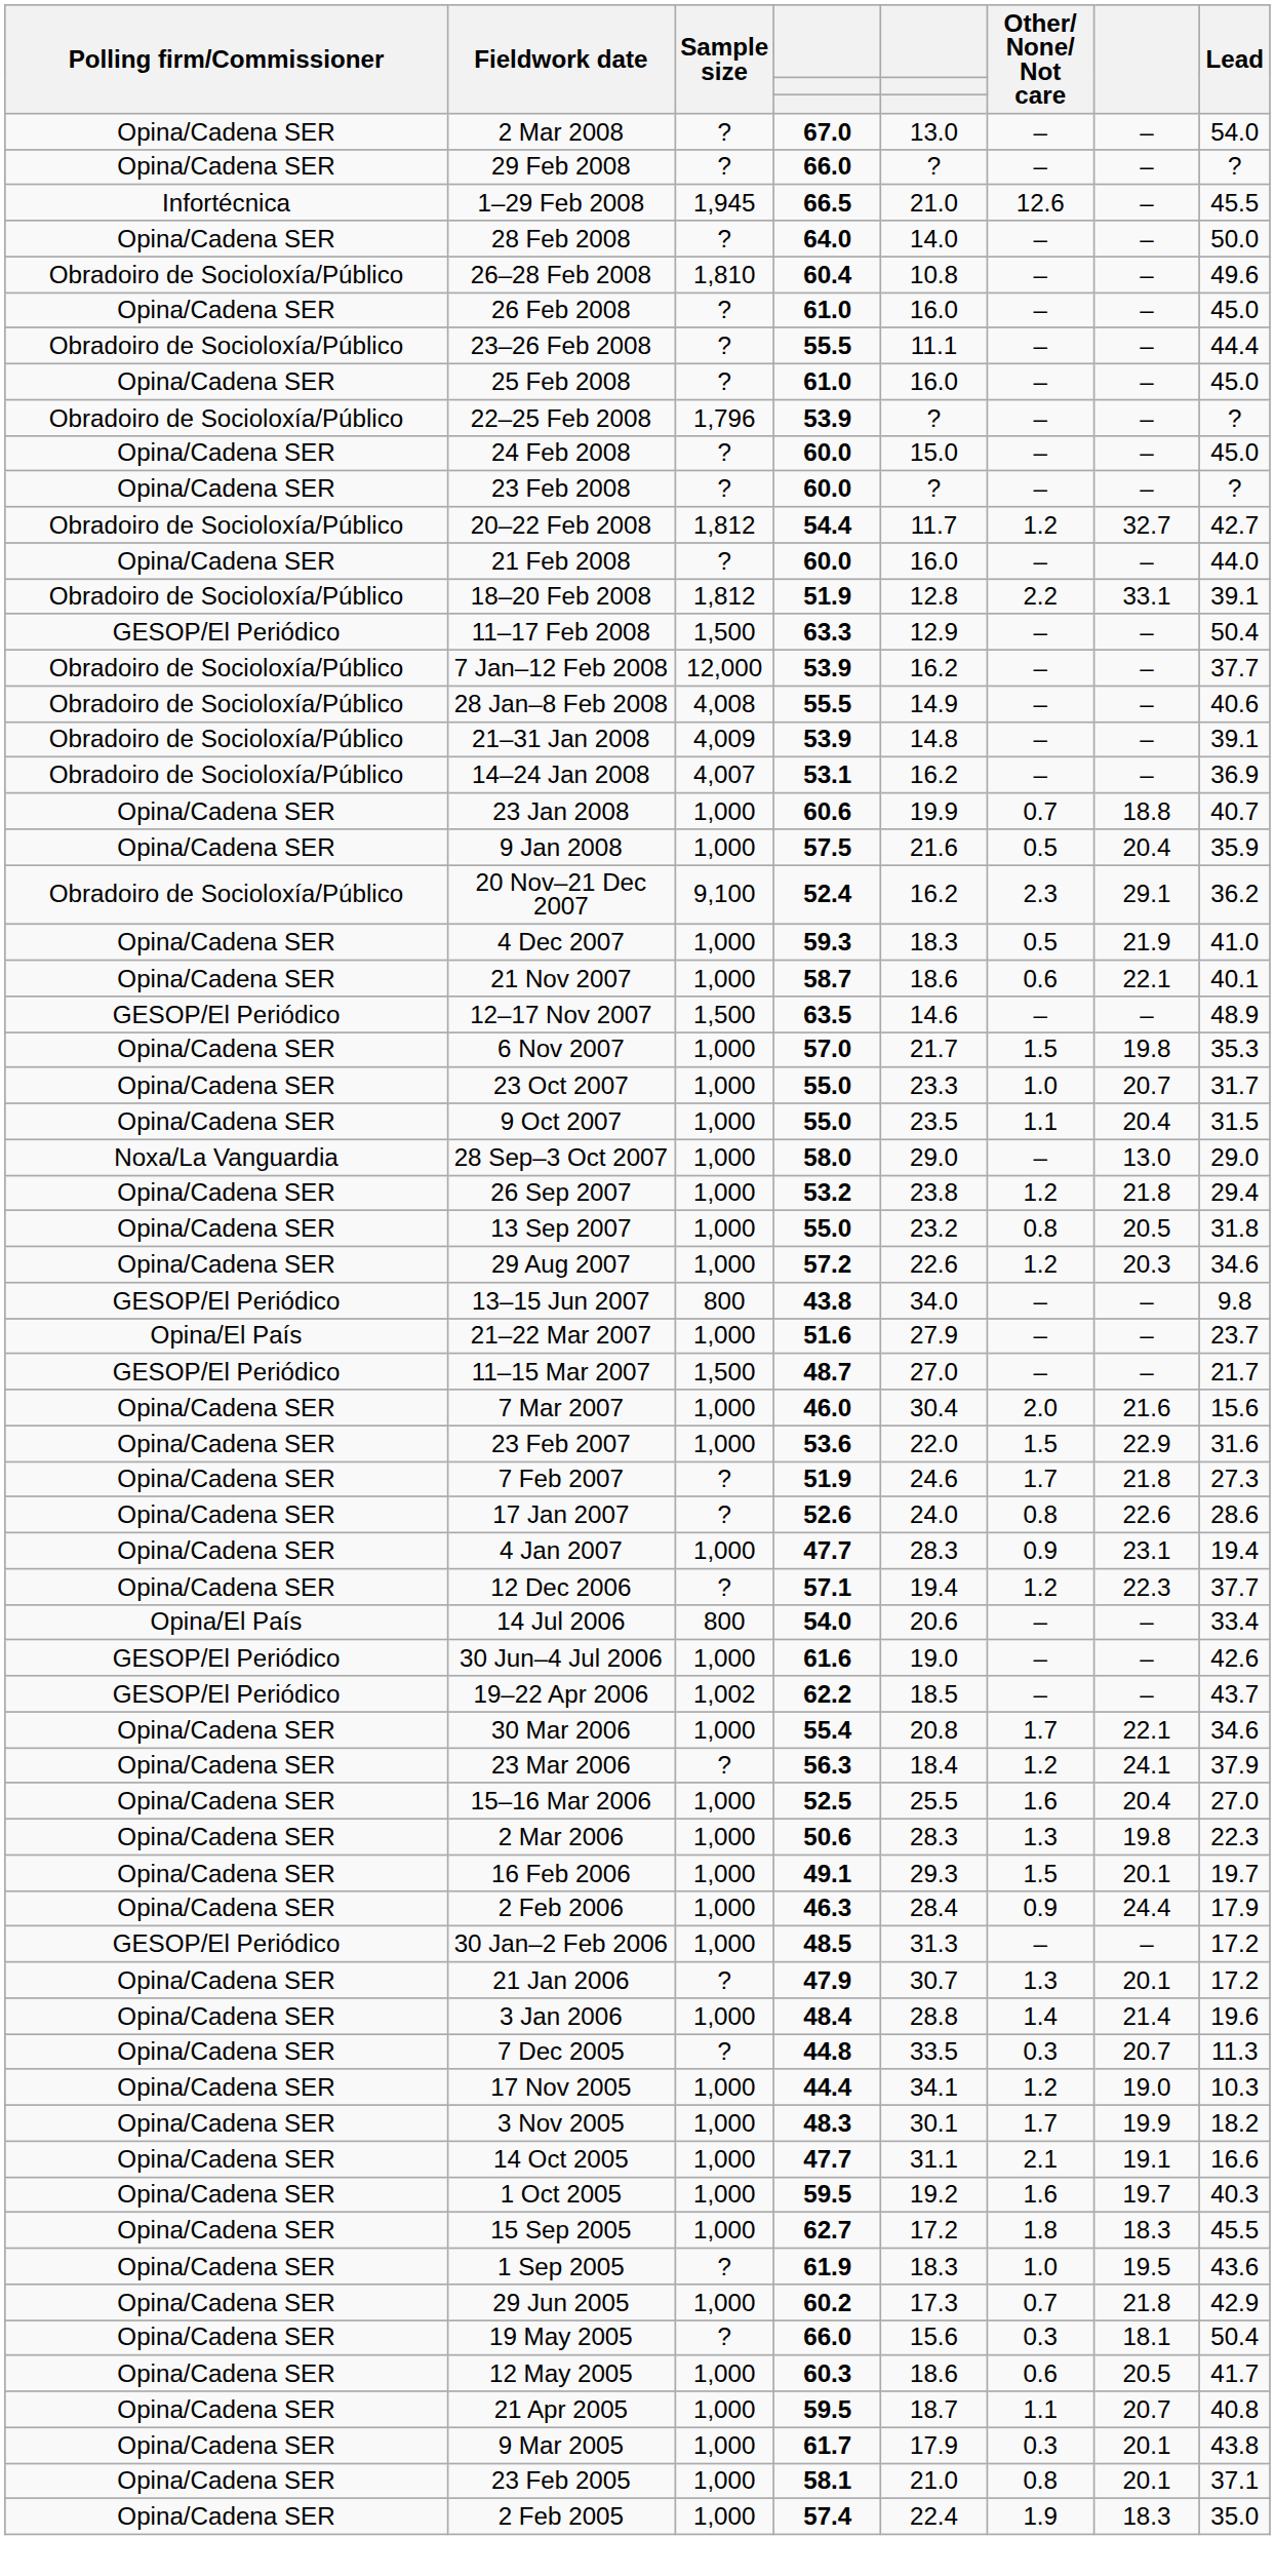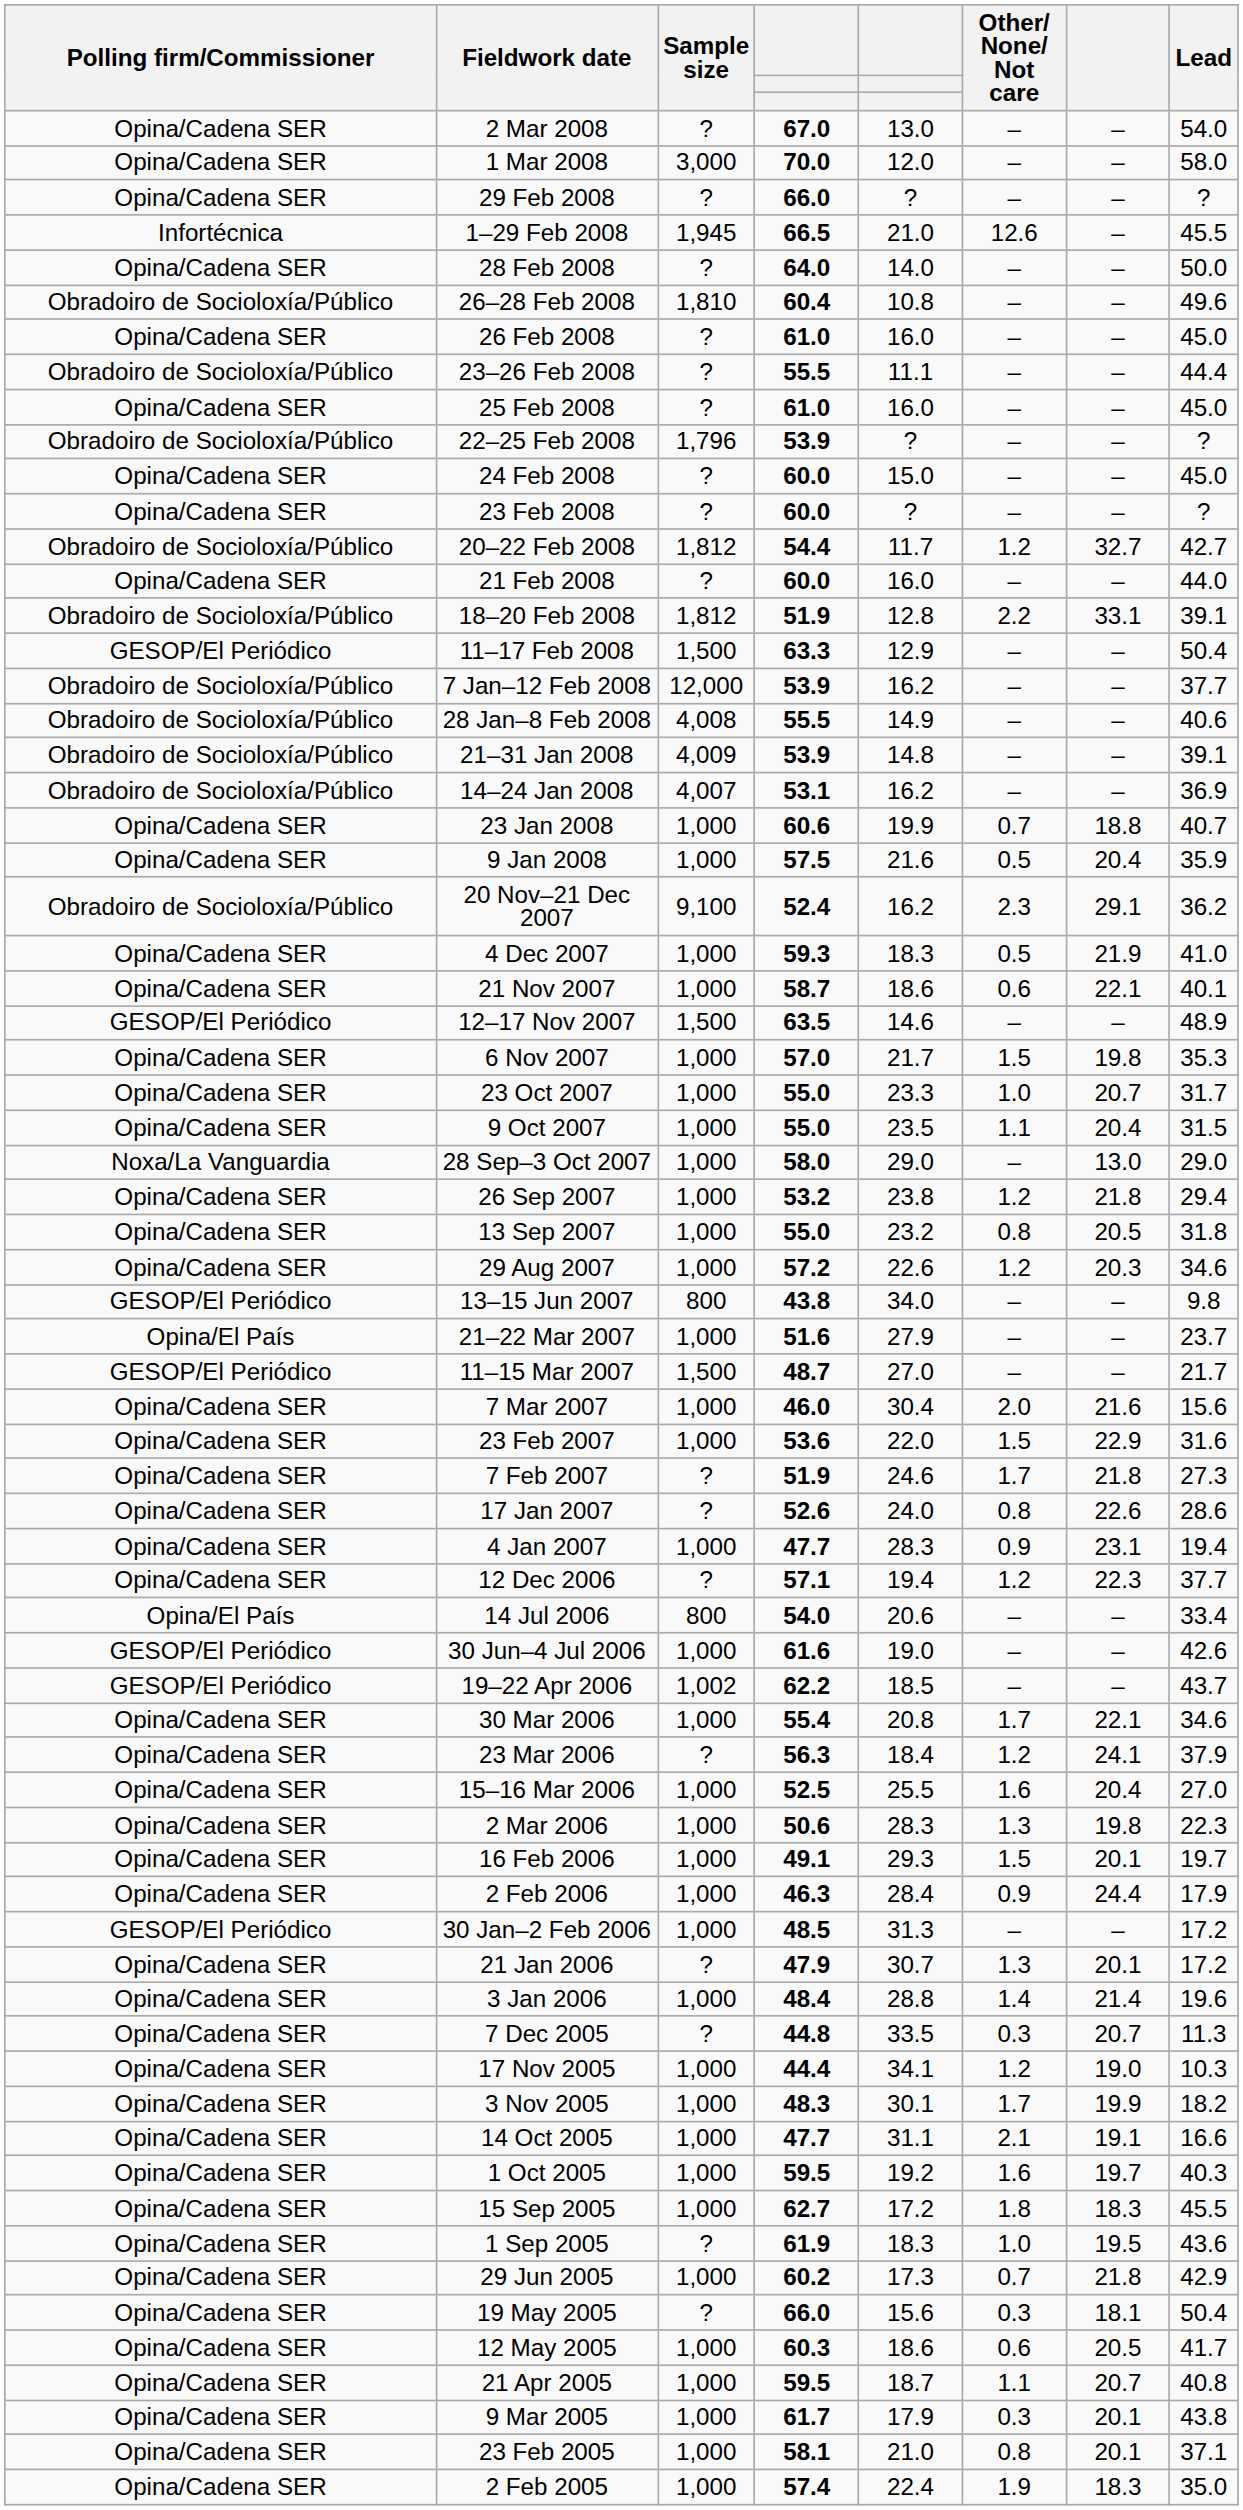+ row: Opina/Cadena SER | 1 Mar 2008 | 3,000 | 70.0 | 12.0 | – | – | 58.0
